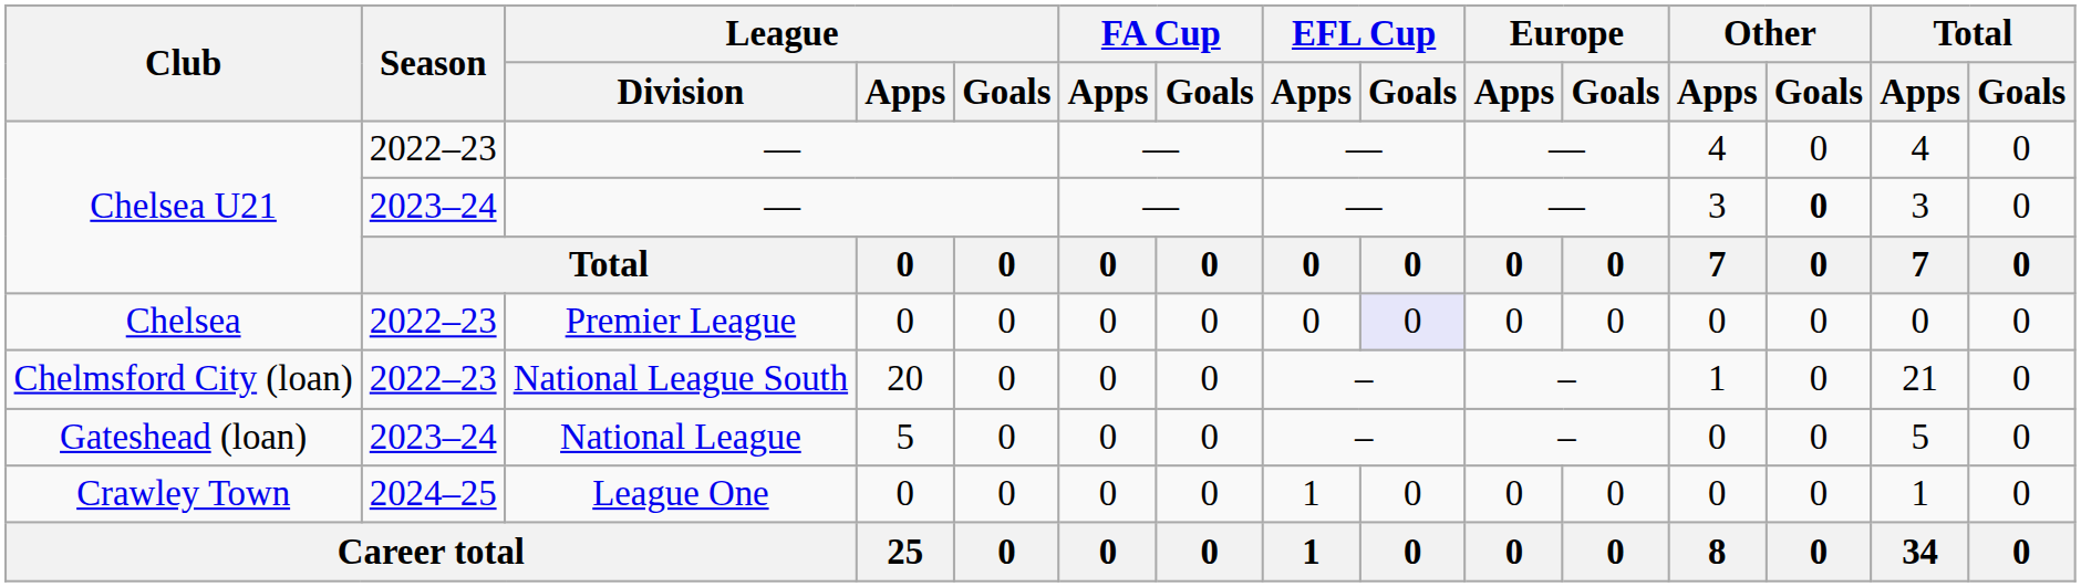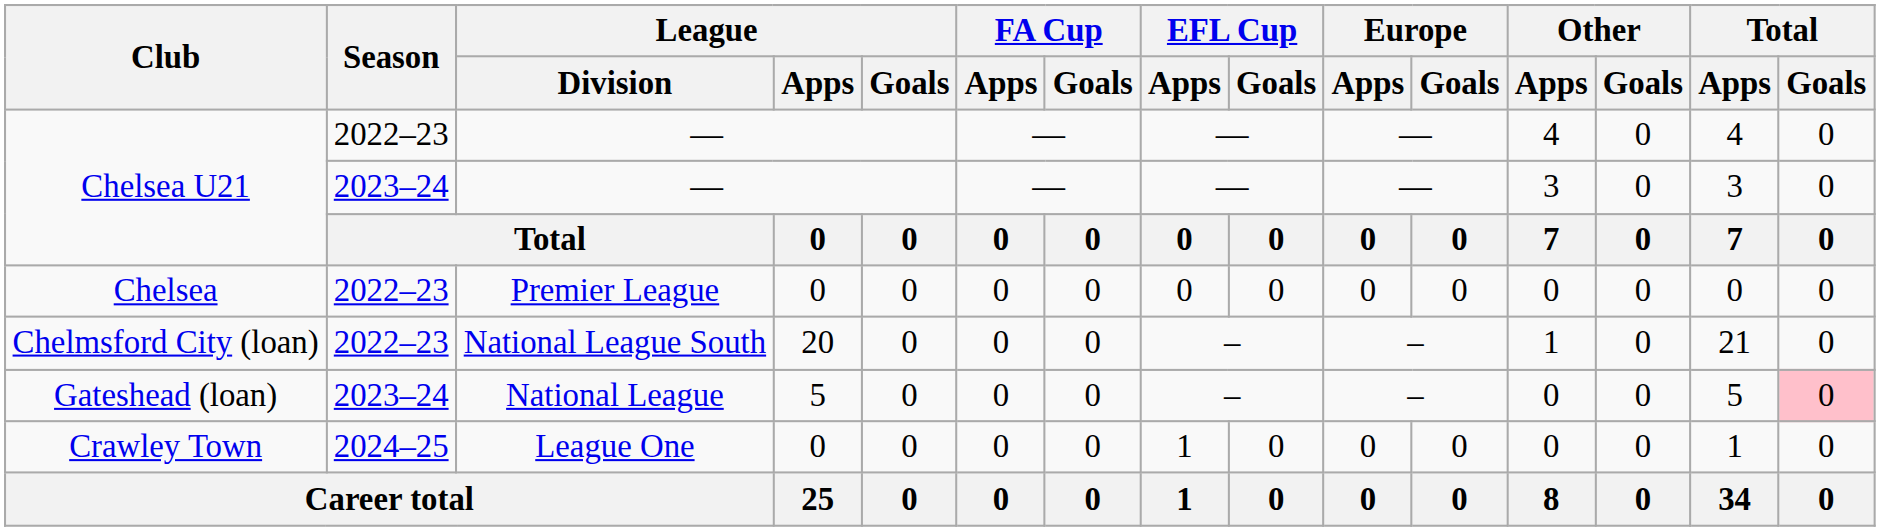Chelsea U21 / 2023–24 | Other / Goals: bold -> normal
Chelsea | EFL Cup / Goals: lavender background -> no background
Gateshead (loan) | Total / Goals: no background -> pink background
